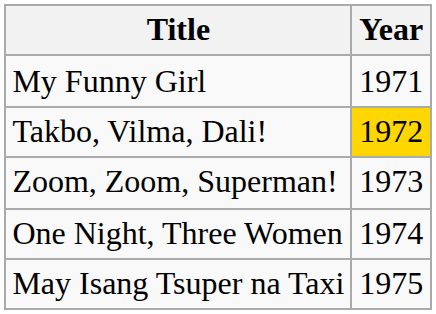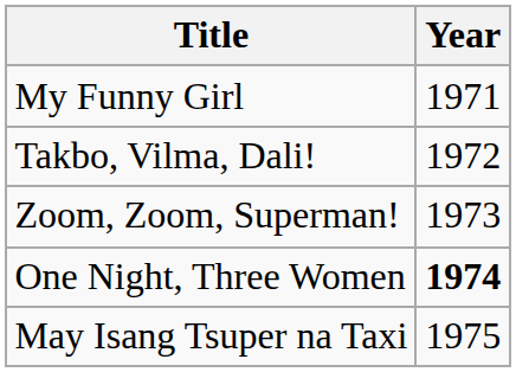Takbo, Vilma, Dali! | Year: gold background -> no background
One Night, Three Women | Year: normal -> bold
